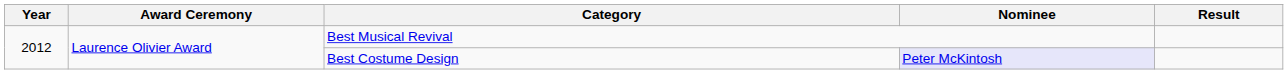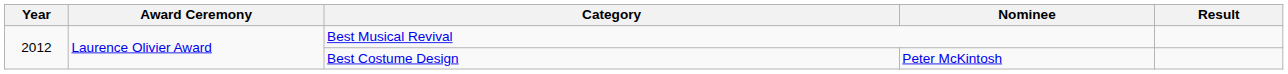Best Costume Design | Nominee: lavender background -> no background
